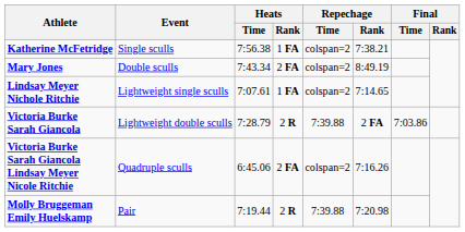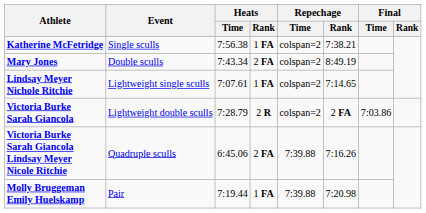Victoria Burke Sarah Giancola | Repechage / Time: 7:39.88 -> colspan=2
Victoria Burke Sarah Giancola Lindsay Meyer Nicole Ritchie | Repechage / Time: colspan=2 -> 7:39.88
Molly Bruggeman Emily Huelskamp | Heats / Rank: 2 R -> 1 FA
